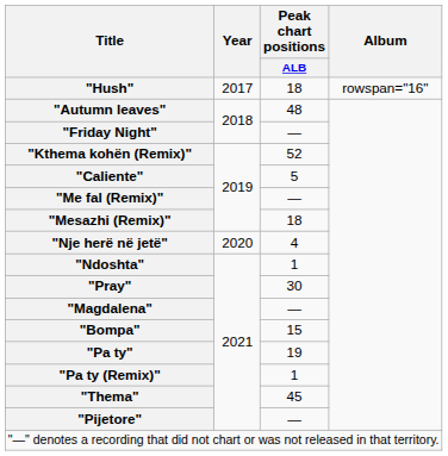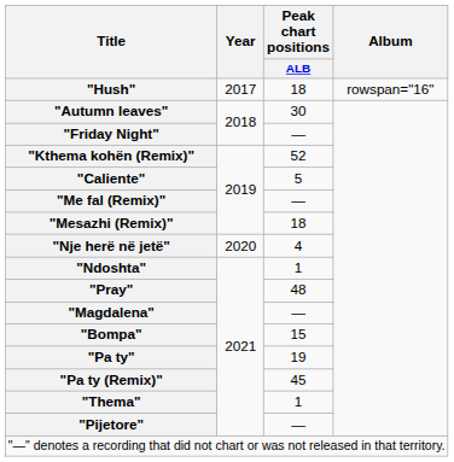"Autumn leaves" | Peak chart positions / ALB: 48 -> 30
"Pray" | Peak chart positions / ALB: 30 -> 48
"Pa ty (Remix)" | Peak chart positions / ALB: 1 -> 45
"Thema" | Peak chart positions / ALB: 45 -> 1
